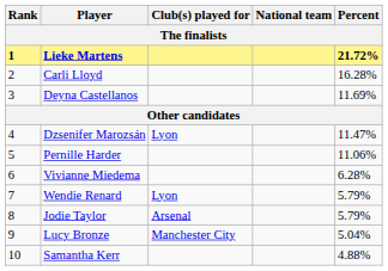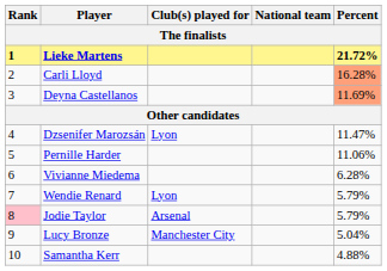Carli Lloyd | Percent: no background -> lightsalmon background
Deyna Castellanos | Percent: no background -> lightsalmon background
Jodie Taylor | Rank: no background -> pink background
